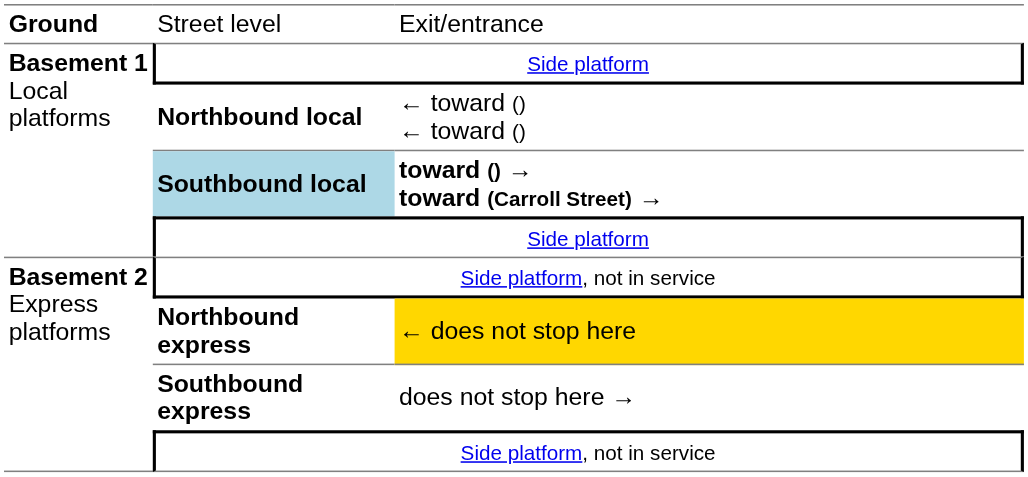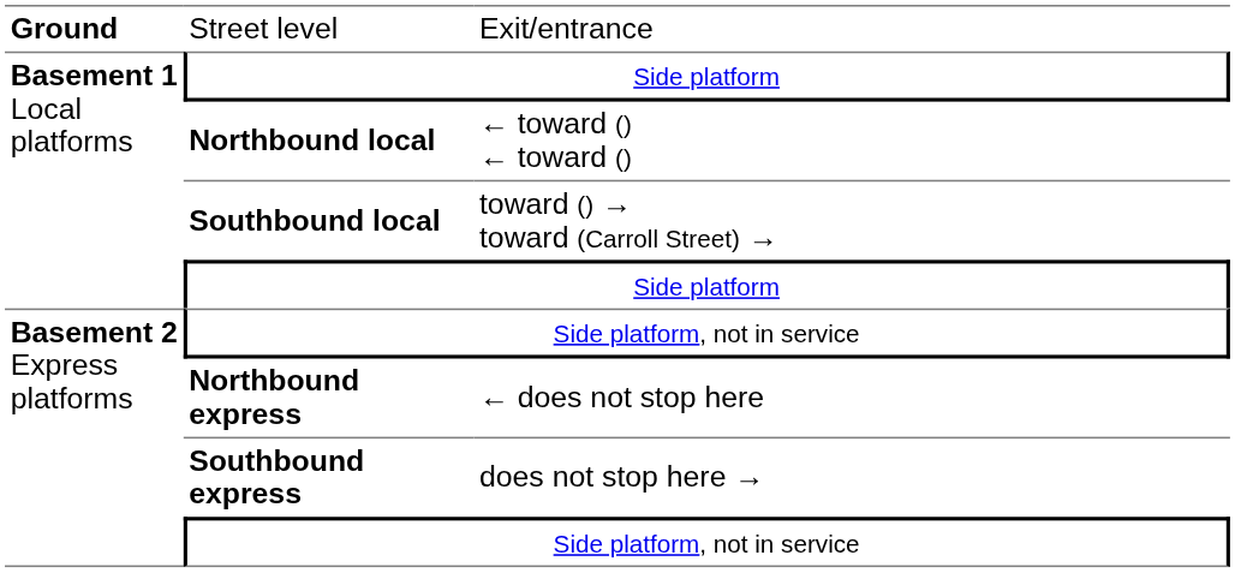Southbound local | column 2: lightblue background -> no background
Southbound local | column 3: bold -> normal
Northbound express | column 3: gold background -> no background
